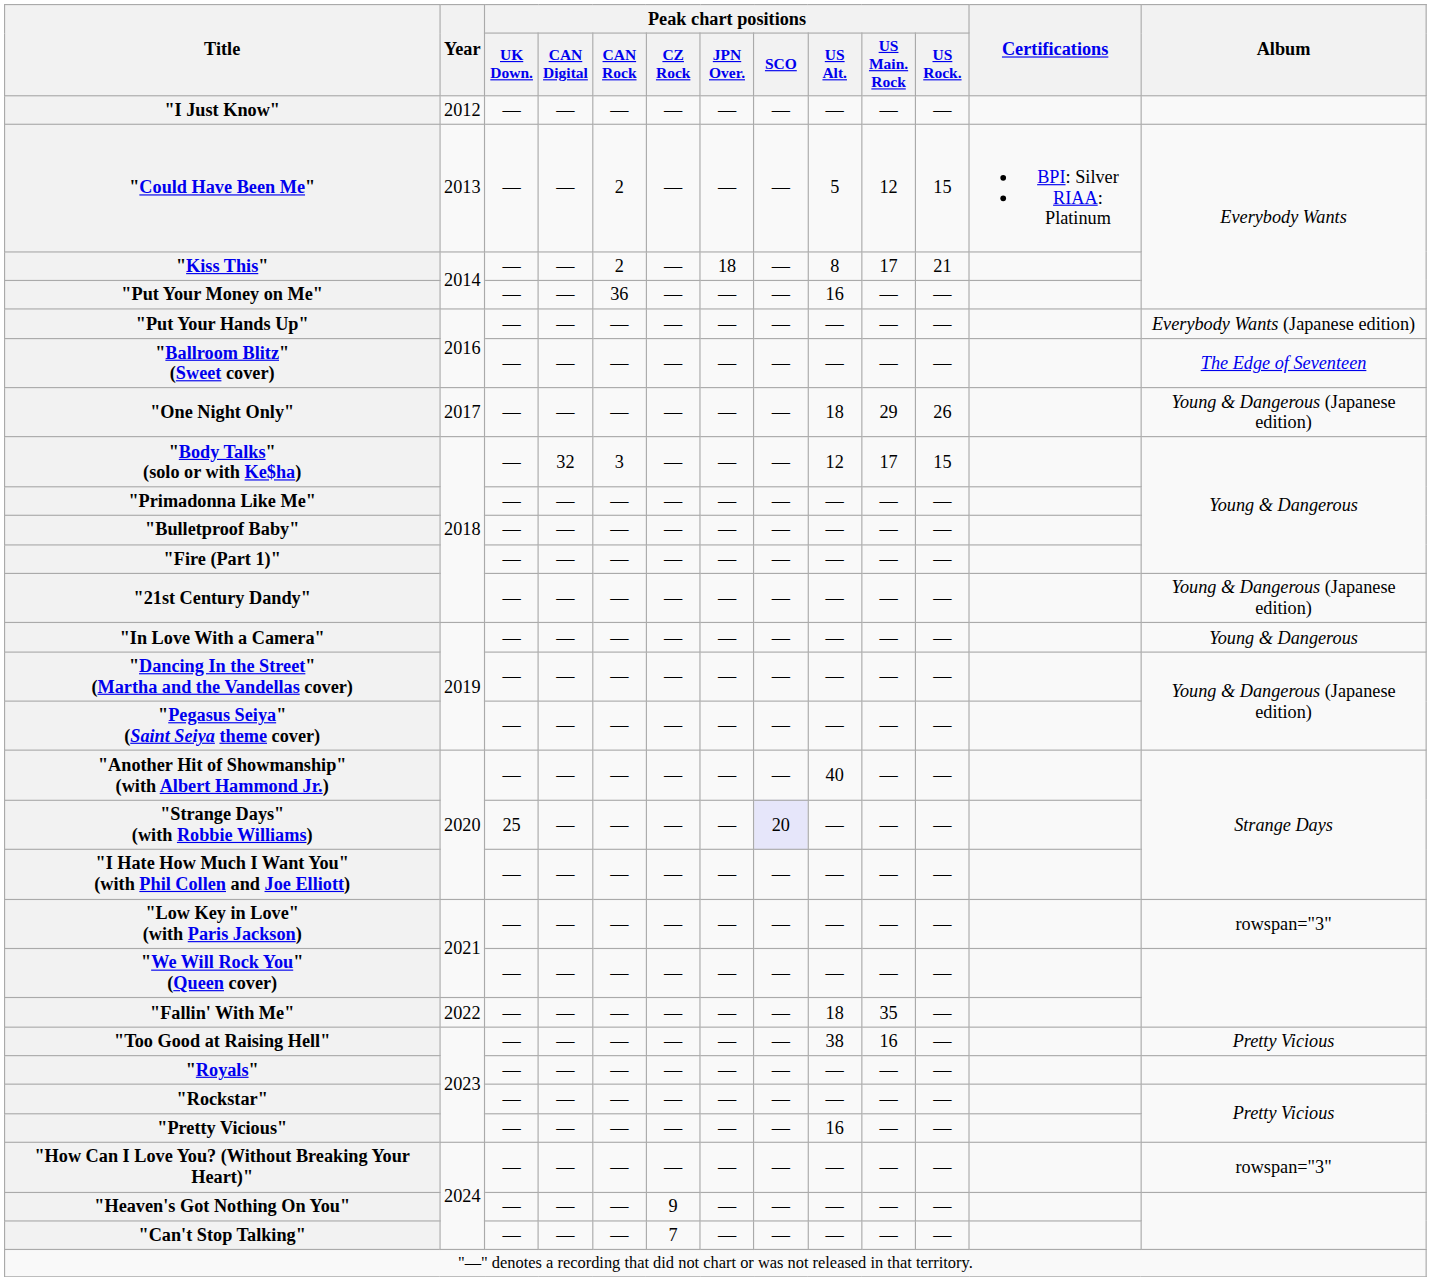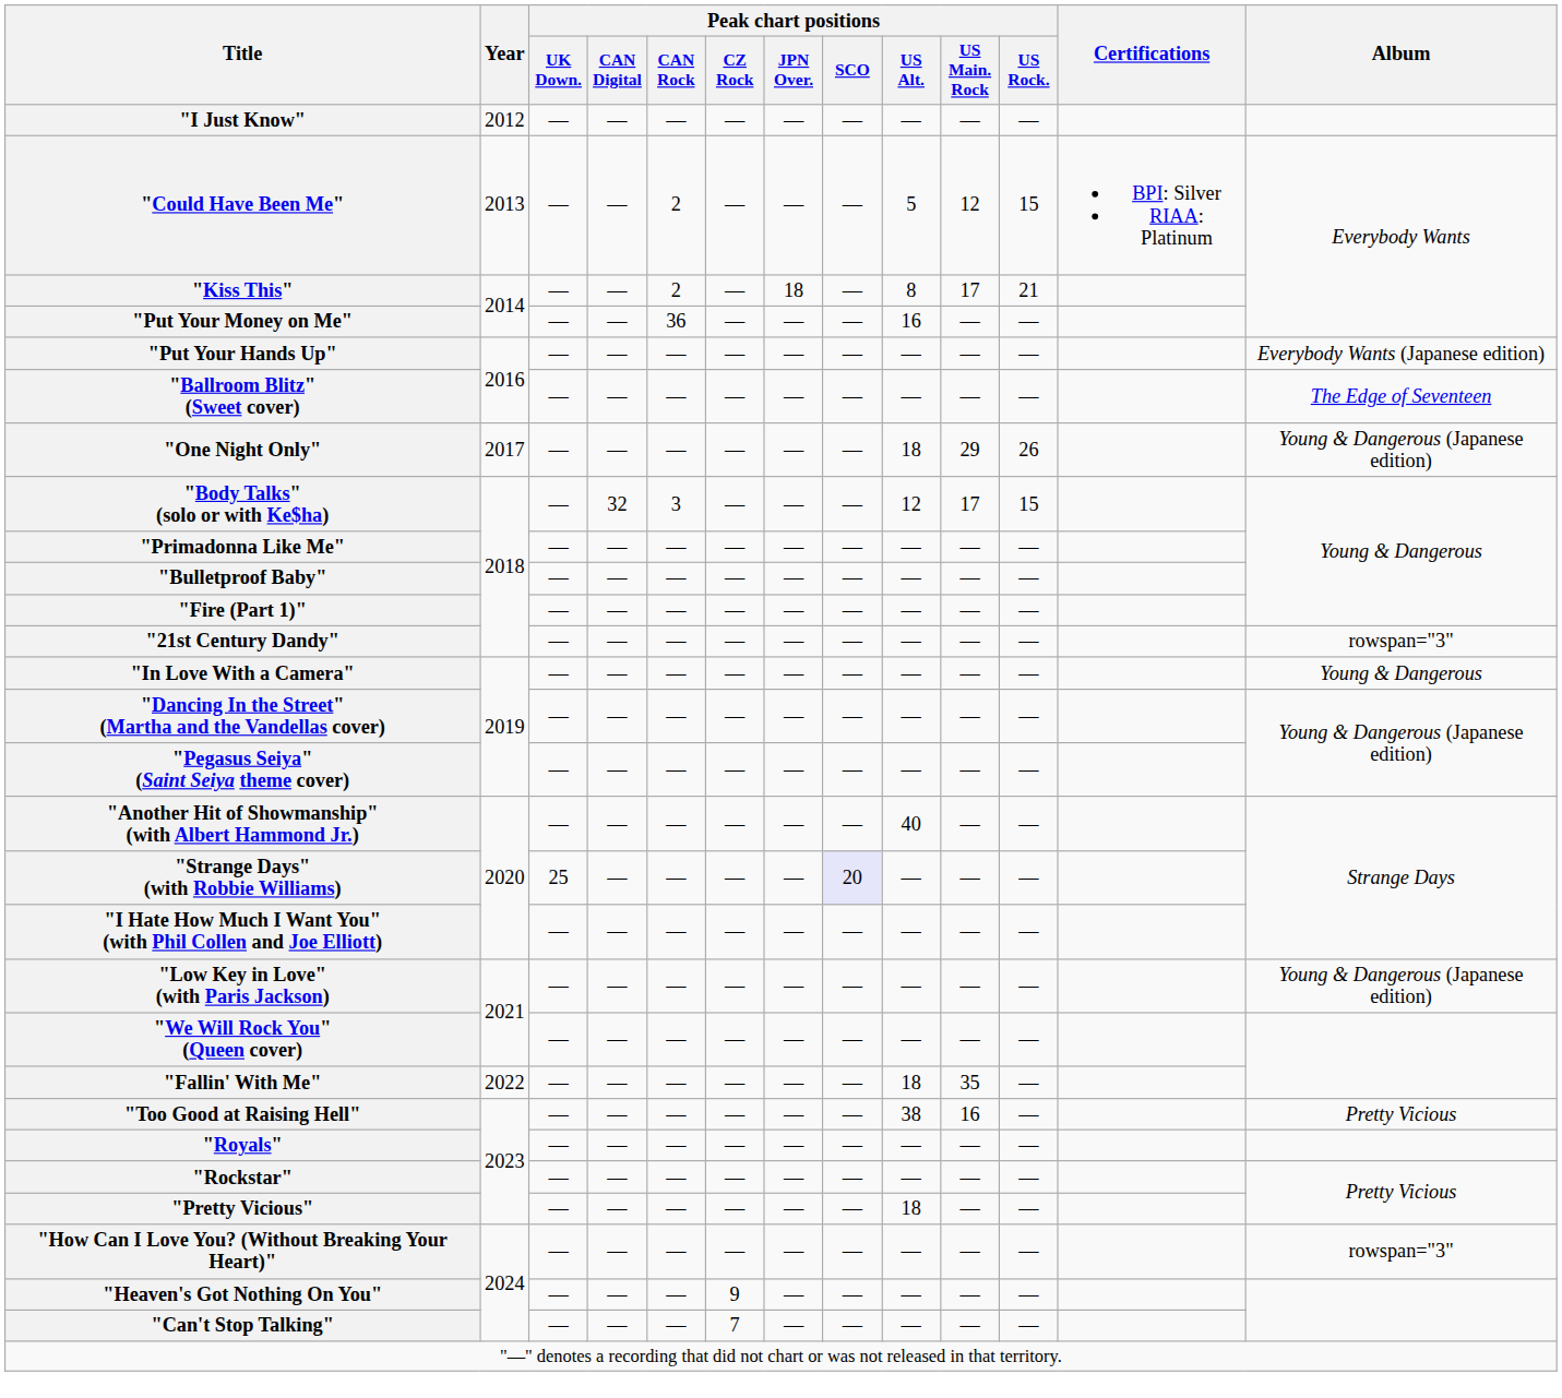"21st Century Dandy" | Album: Young & Dangerous (Japanese edition) -> rowspan="3"
"Low Key in Love" (with Paris Jackson) | Album: rowspan="3" -> Young & Dangerous (Japanese edition)
"Pretty Vicious" | Peak chart positions / US Alt.: 16 -> 18
